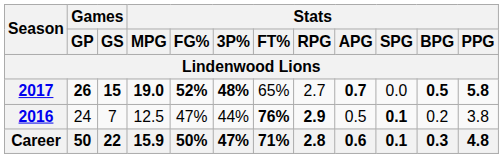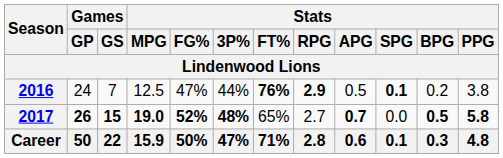rows swapped: 2016 <-> 2017
